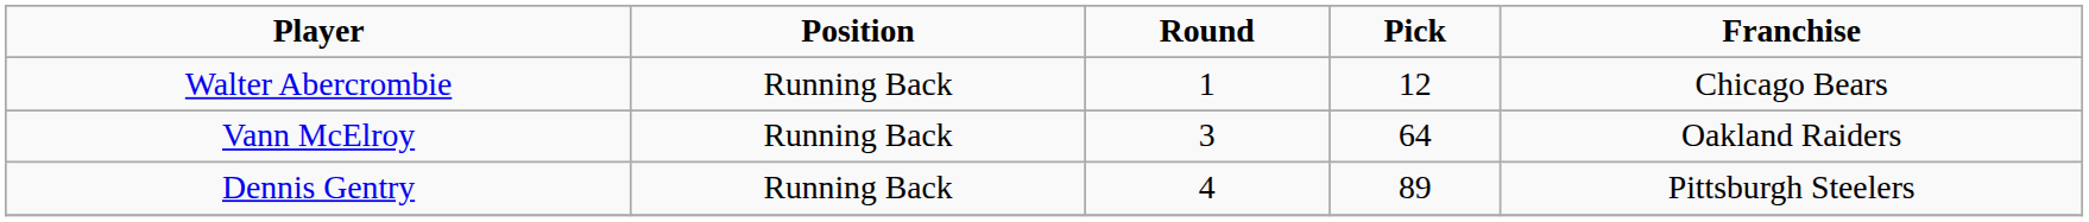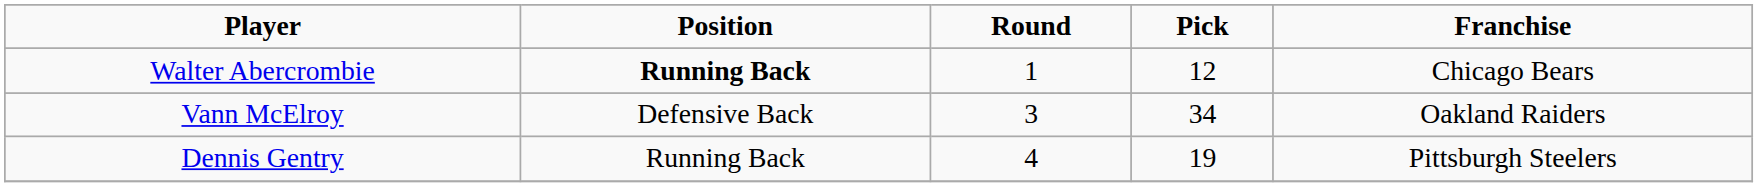Walter Abercrombie | Position: normal -> bold
Vann McElroy | Position: Running Back -> Defensive Back
Vann McElroy | Pick: 64 -> 34
Dennis Gentry | Pick: 89 -> 19
